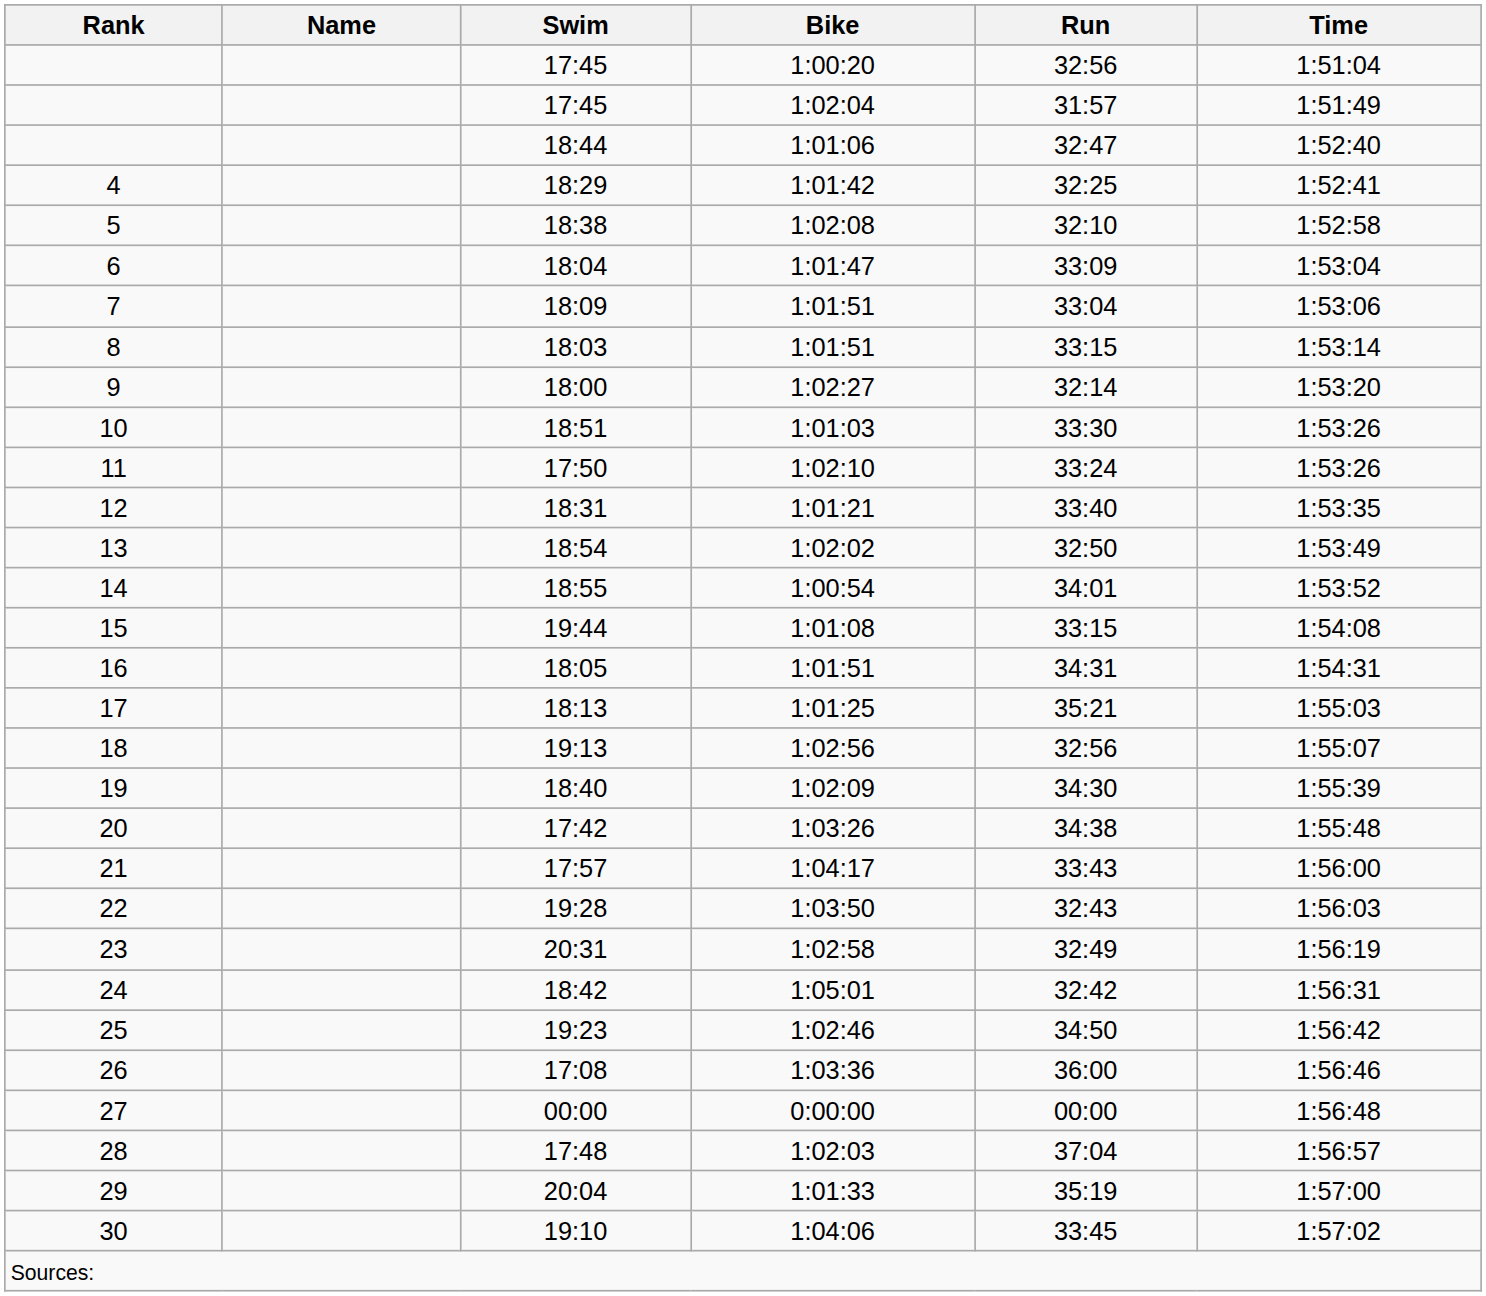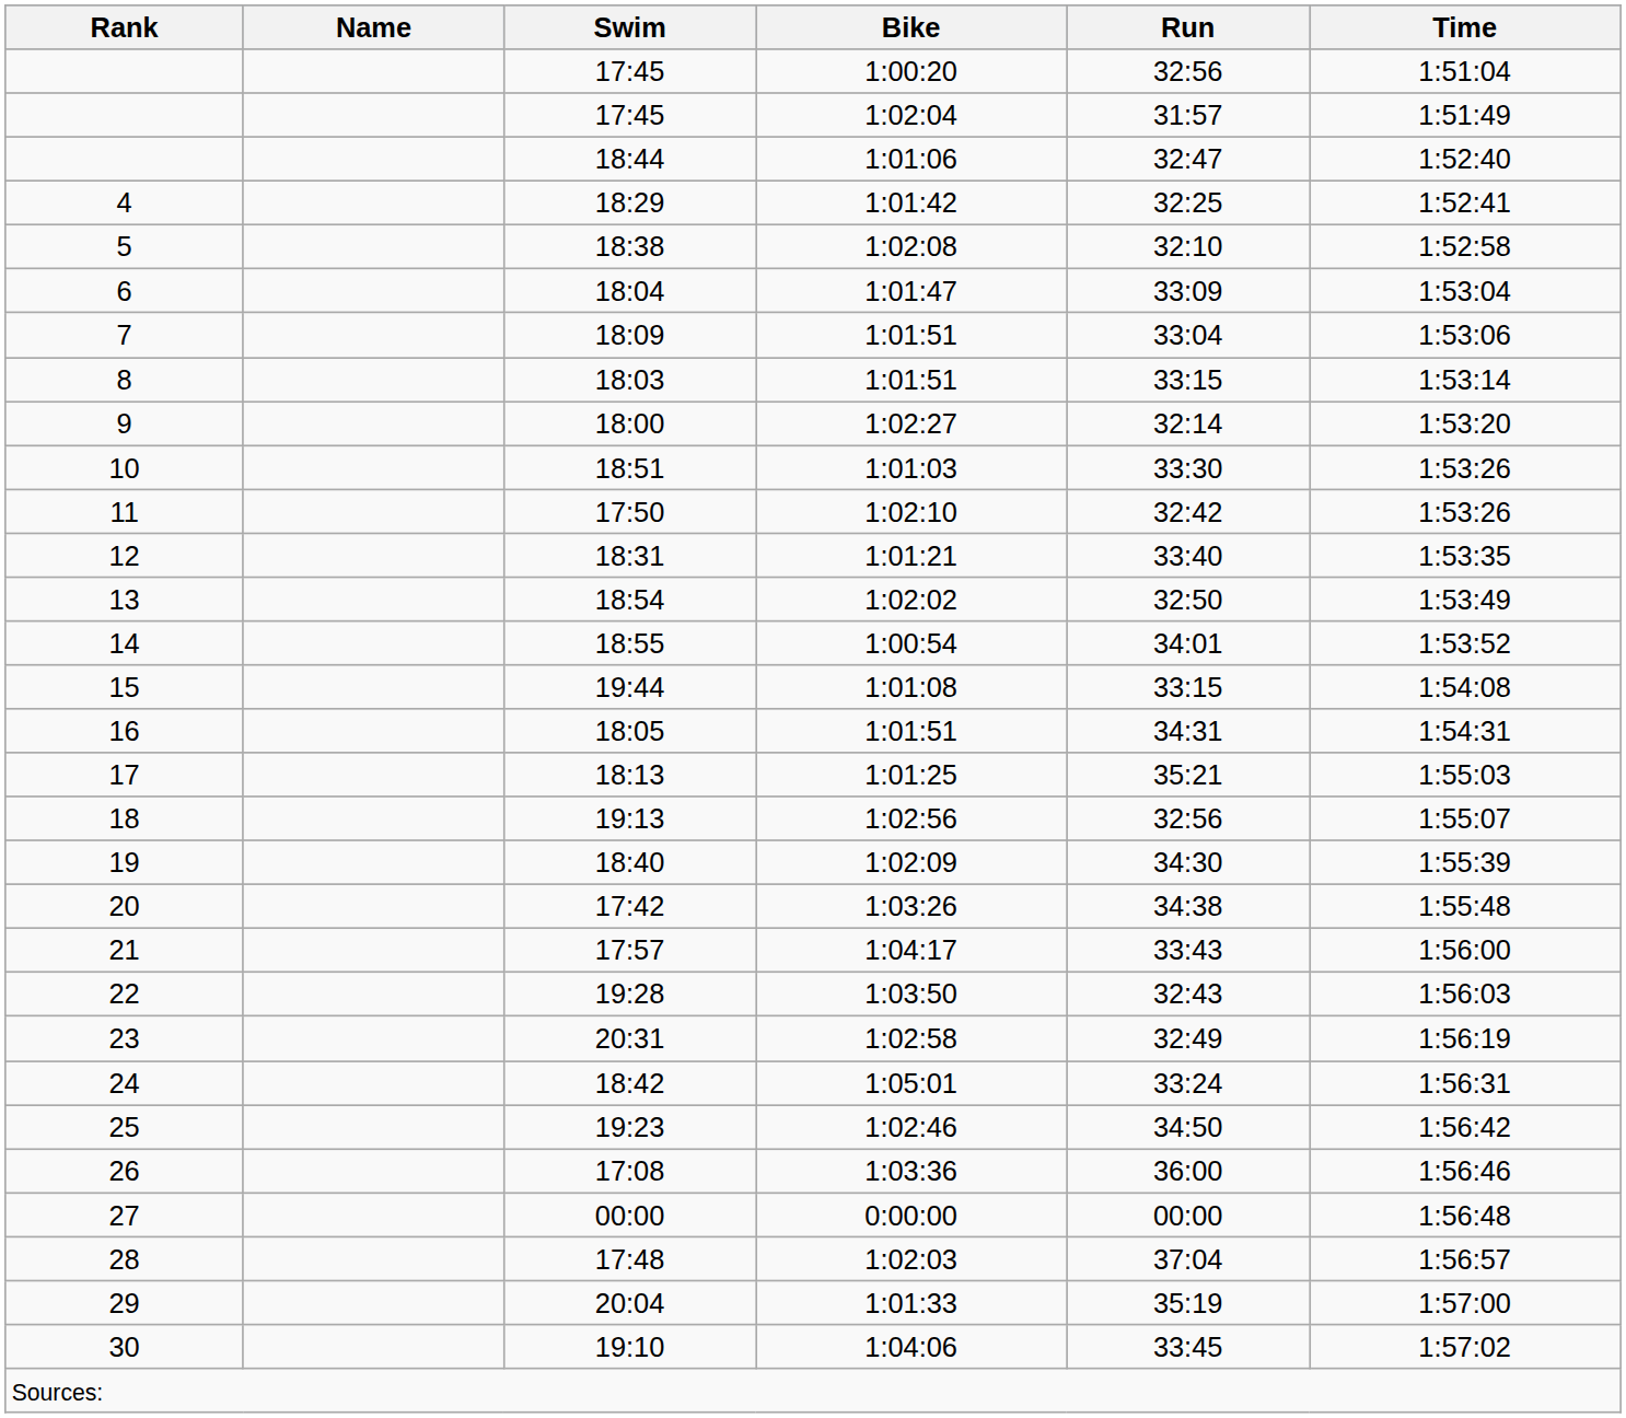17:50 | Run: 33:24 -> 32:42
18:42 | Run: 32:42 -> 33:24
